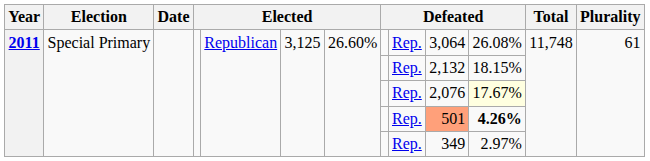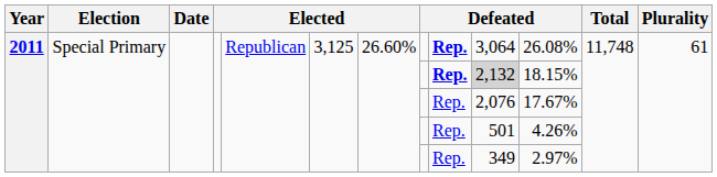row 2 | column 9: normal -> bold
row 3 | column 9: normal -> bold
row 3 | column 10: no background -> lightgrey background
row 4 | column 11: lightyellow background -> no background
row 5 | column 10: lightsalmon background -> no background
row 5 | column 11: bold -> normal
